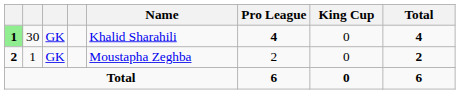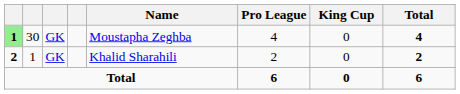row 2 | Name: Khalid Sharahili -> Moustapha Zeghba
row 2 | Pro League: bold -> normal
row 3 | Name: Moustapha Zeghba -> Khalid Sharahili
